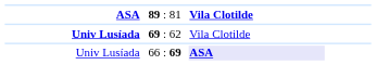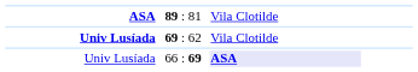89 : 81 | column 3: bold -> normal
